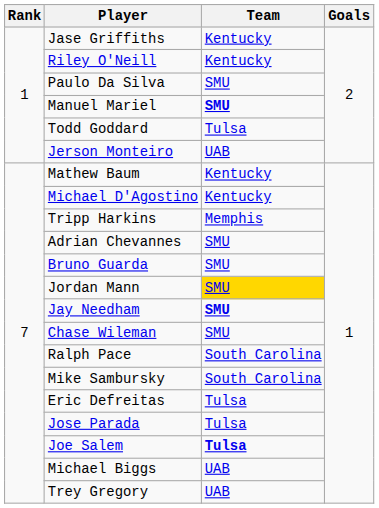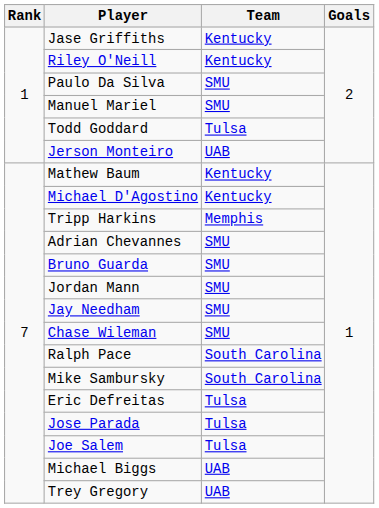Manuel Mariel | Team: bold -> normal
Jordan Mann | Team: gold background -> no background
Jay Needham | Team: bold -> normal
Joe Salem | Team: bold -> normal
